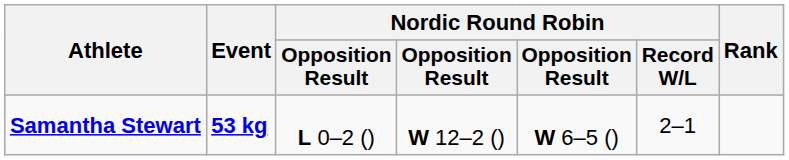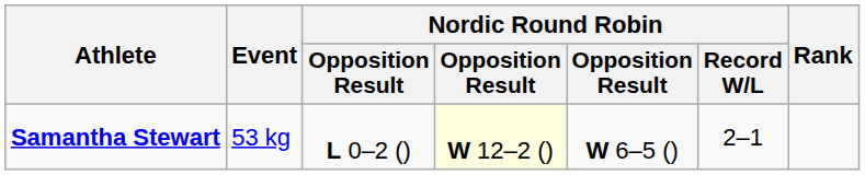Samantha Stewart | Event: bold -> normal
Samantha Stewart | column 4: no background -> lightyellow background
